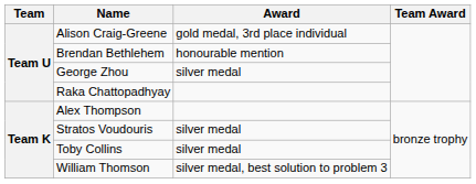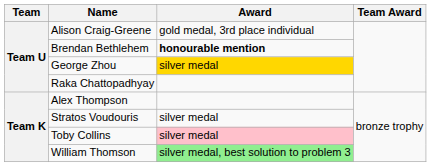Brendan Bethlehem | Award: normal -> bold
George Zhou | Award: no background -> gold background
Toby Collins | Award: no background -> pink background
William Thomson | Award: no background -> lightgreen background
